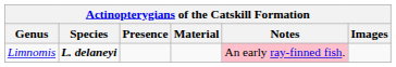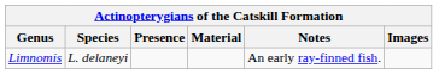Limnomis | Species: bold -> normal
Limnomis | Notes: pink background -> no background
